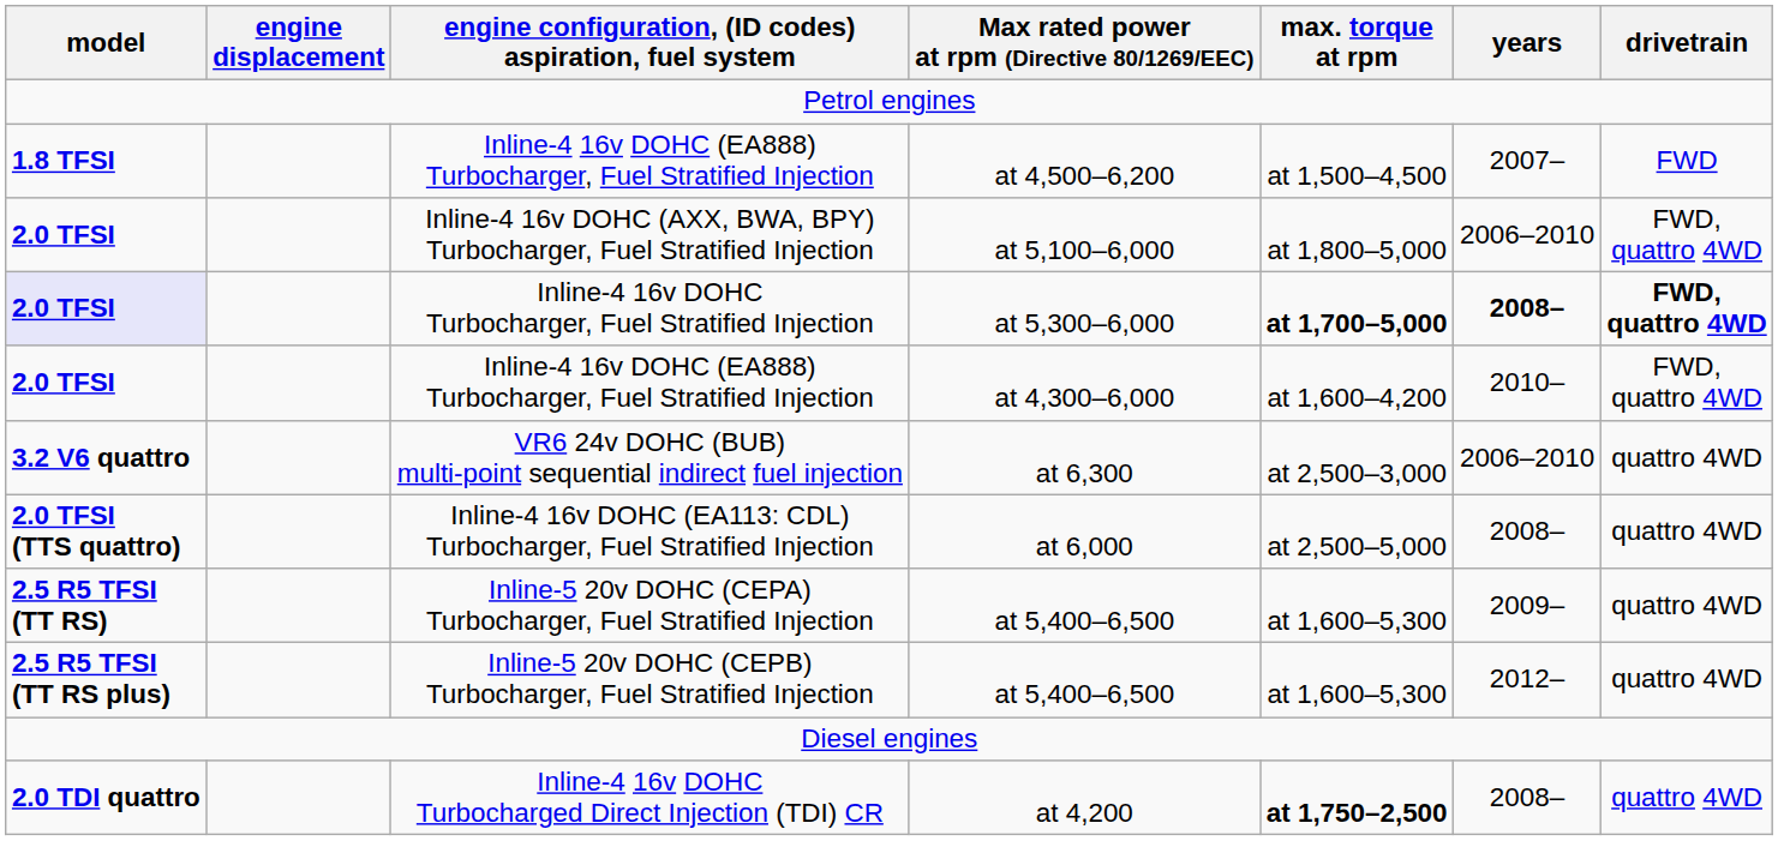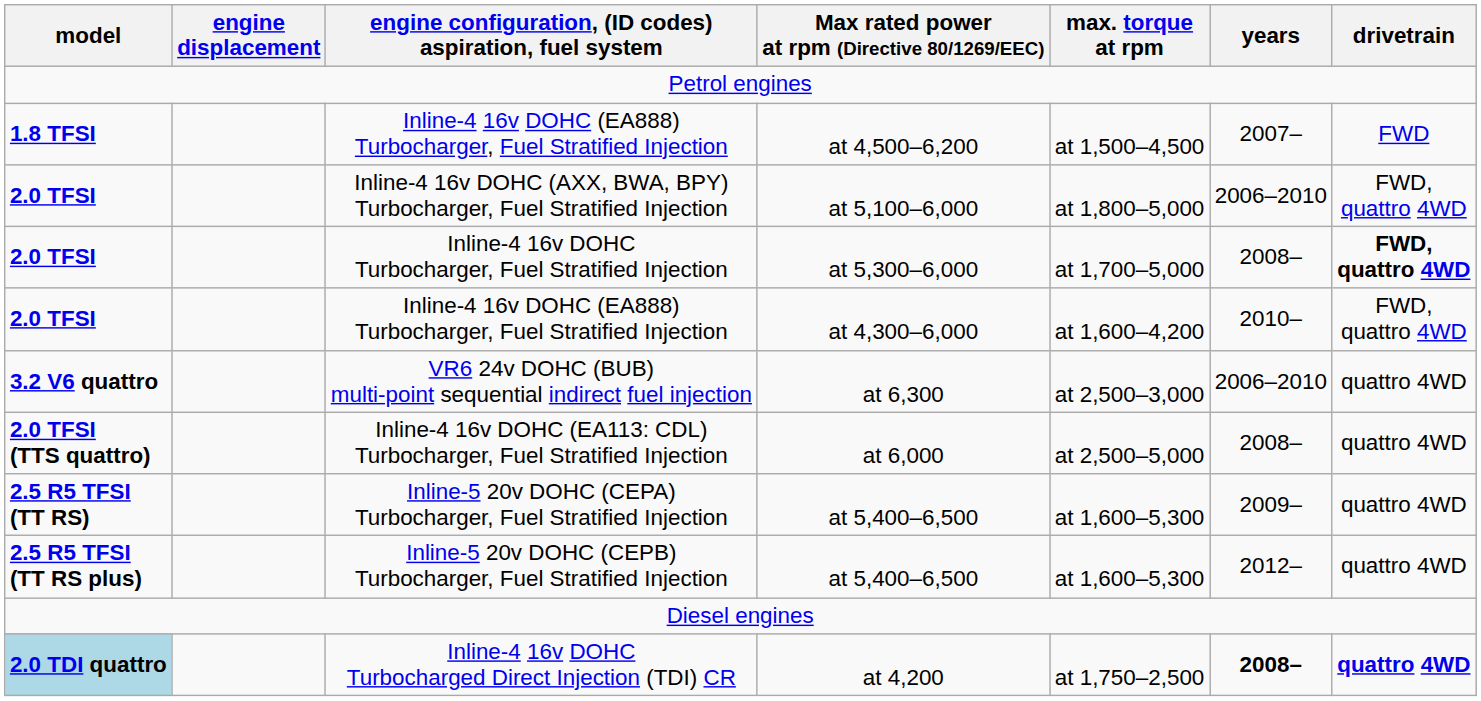Inline-4 16v DOHC Turbocharger, Fuel Stratified Injection | model: lavender background -> no background
Inline-4 16v DOHC Turbocharger, Fuel Stratified Injection | max. torque at rpm: bold -> normal
Inline-4 16v DOHC Turbocharger, Fuel Stratified Injection | years: bold -> normal
Inline-4 16v DOHC Turbocharged Direct Injection (TDI) CR | model: no background -> lightblue background
Inline-4 16v DOHC Turbocharged Direct Injection (TDI) CR | max. torque at rpm: bold -> normal
Inline-4 16v DOHC Turbocharged Direct Injection (TDI) CR | years: normal -> bold
Inline-4 16v DOHC Turbocharged Direct Injection (TDI) CR | drivetrain: normal -> bold
